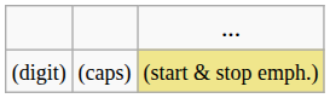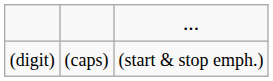(digit) | column 3: khaki background -> no background
